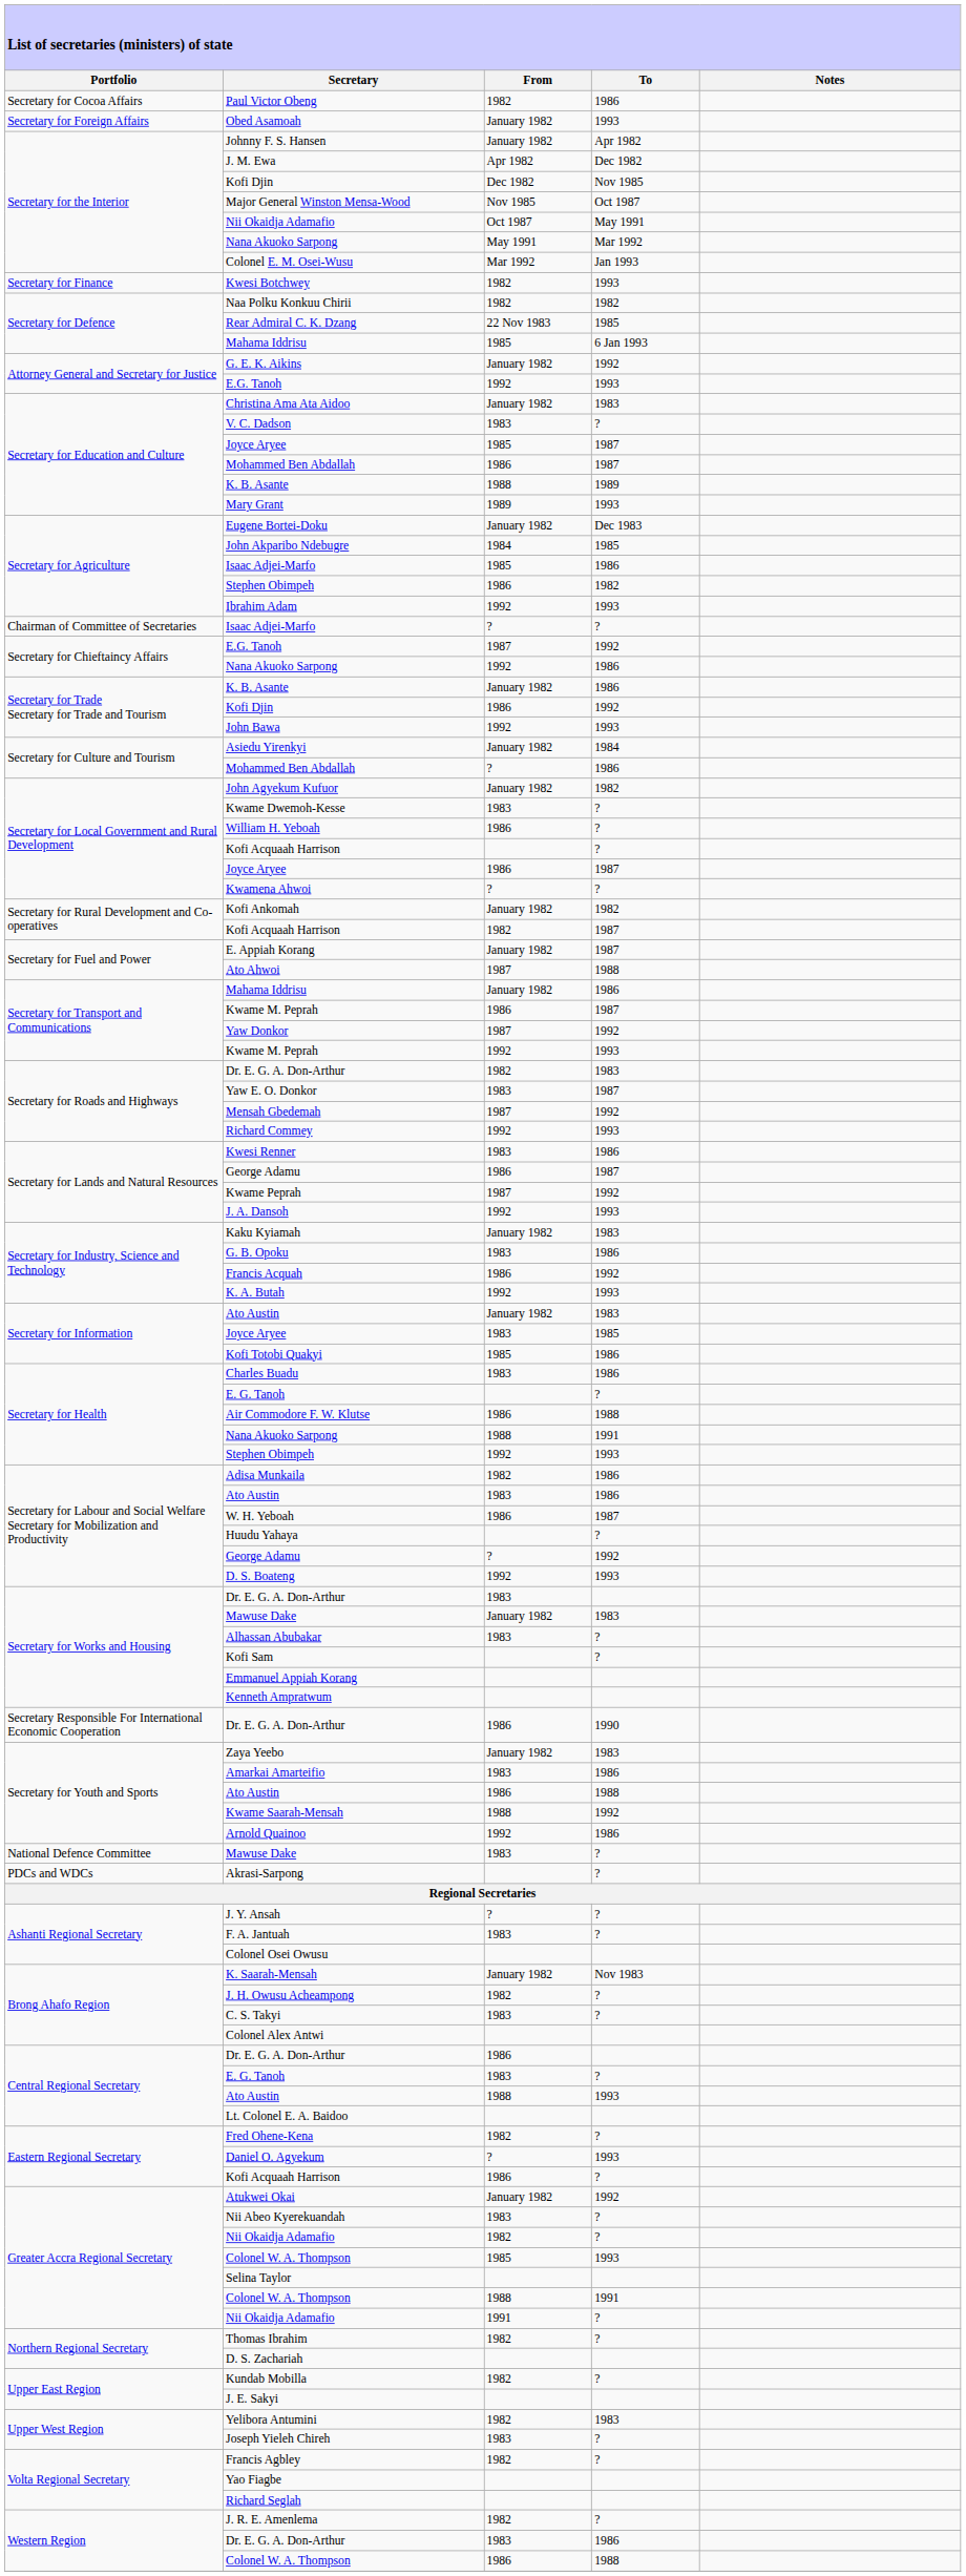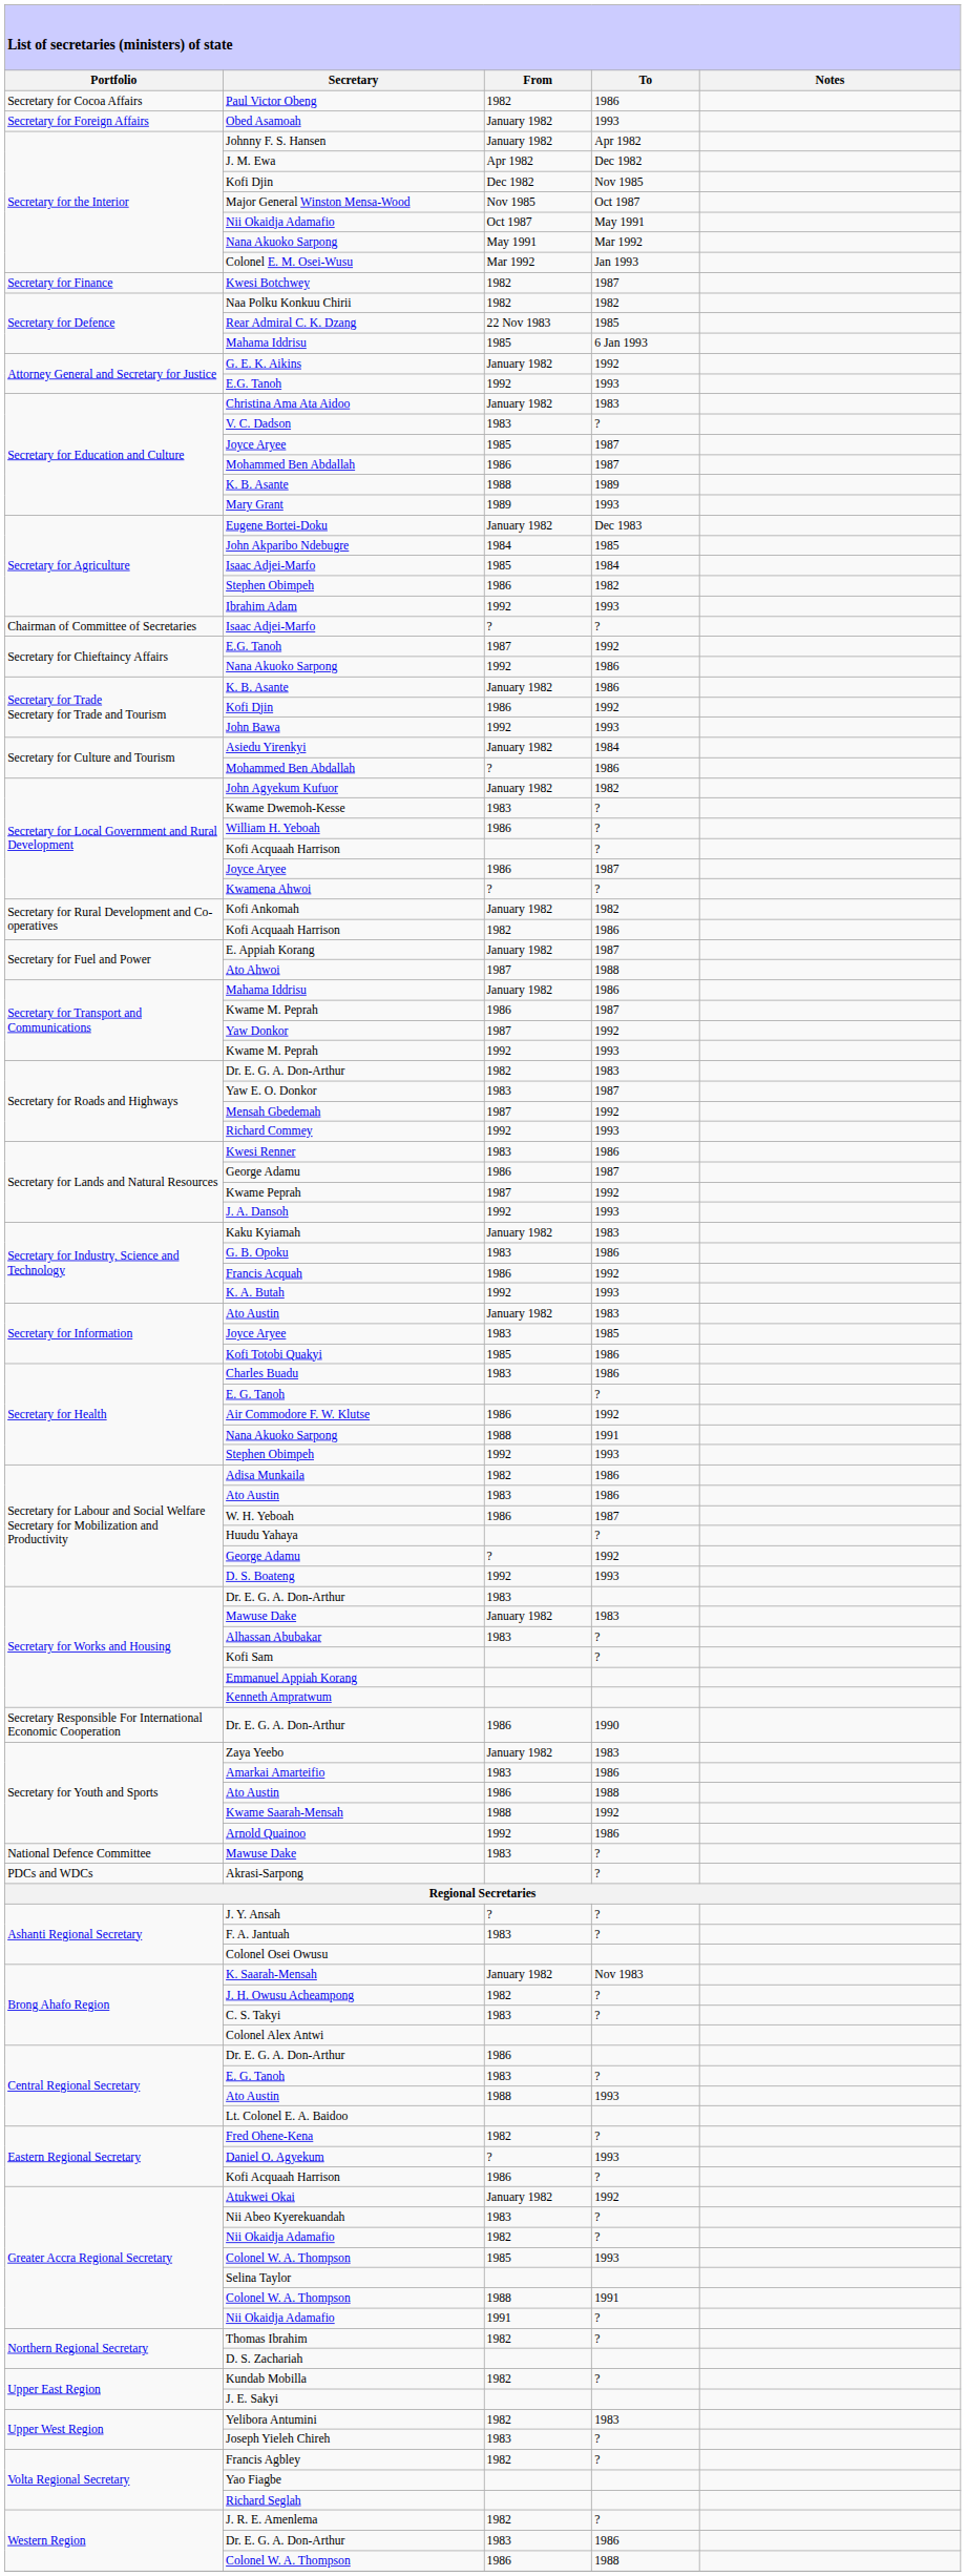Kwesi Botchwey | column 4: 1993 -> 1987
Isaac Adjei-Marfo / 1985 | column 4: 1986 -> 1984
Kofi Acquaah Harrison / 1982 | column 4: 1987 -> 1986
Air Commodore F. W. Klutse | column 4: 1988 -> 1992
